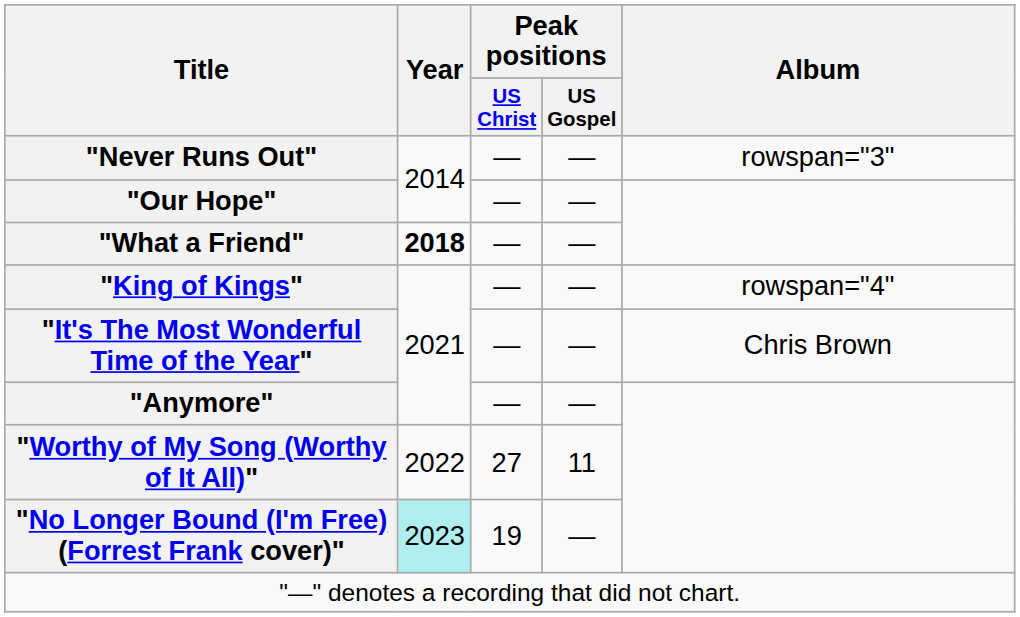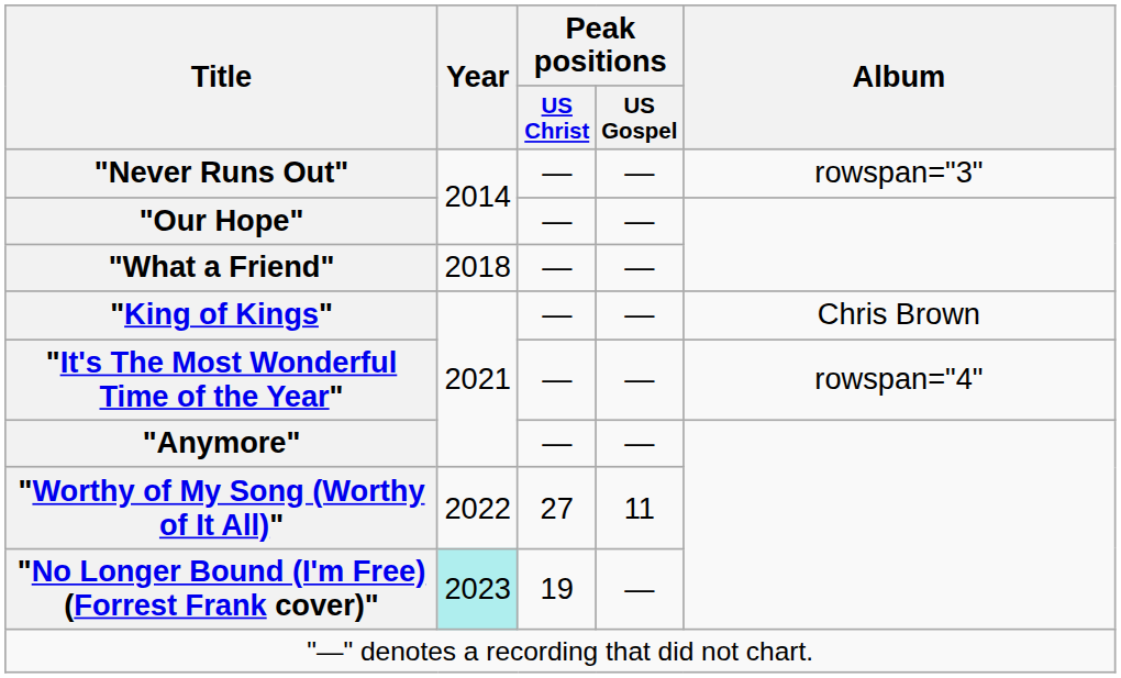"What a Friend" | Year: bold -> normal
"King of Kings" | Album: rowspan="4" -> Chris Brown
"It's The Most Wonderful Time of the Year" | Album: Chris Brown -> rowspan="4"
